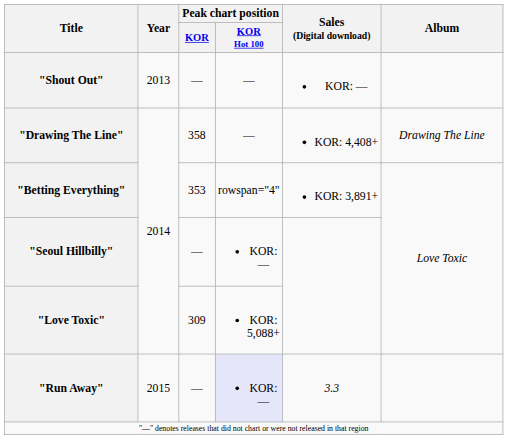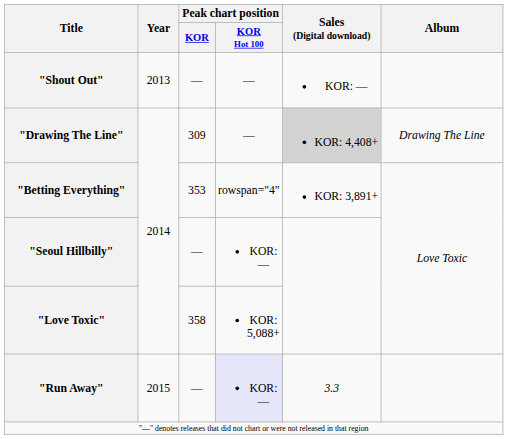"Drawing The Line" | Peak chart position / KOR: 358 -> 309
"Drawing The Line" | Sales (Digital download): no background -> lightgrey background
"Love Toxic" | Peak chart position / KOR: 309 -> 358
